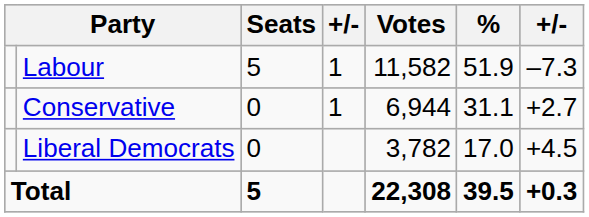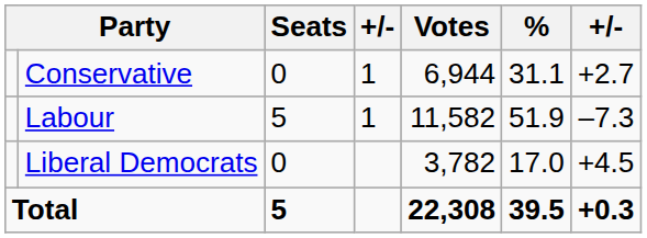rows swapped: Labour <-> Conservative
